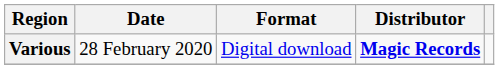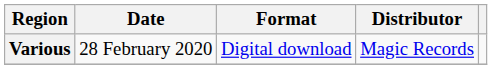Various | Distributor: bold -> normal
